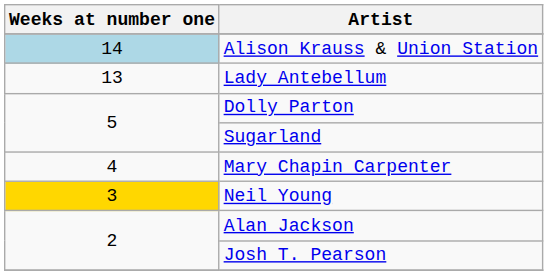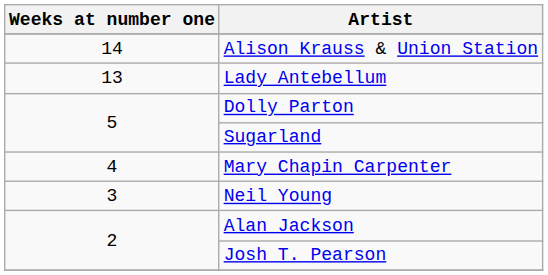Alison Krauss & Union Station | Weeks at number one: lightblue background -> no background
Neil Young | Weeks at number one: gold background -> no background
